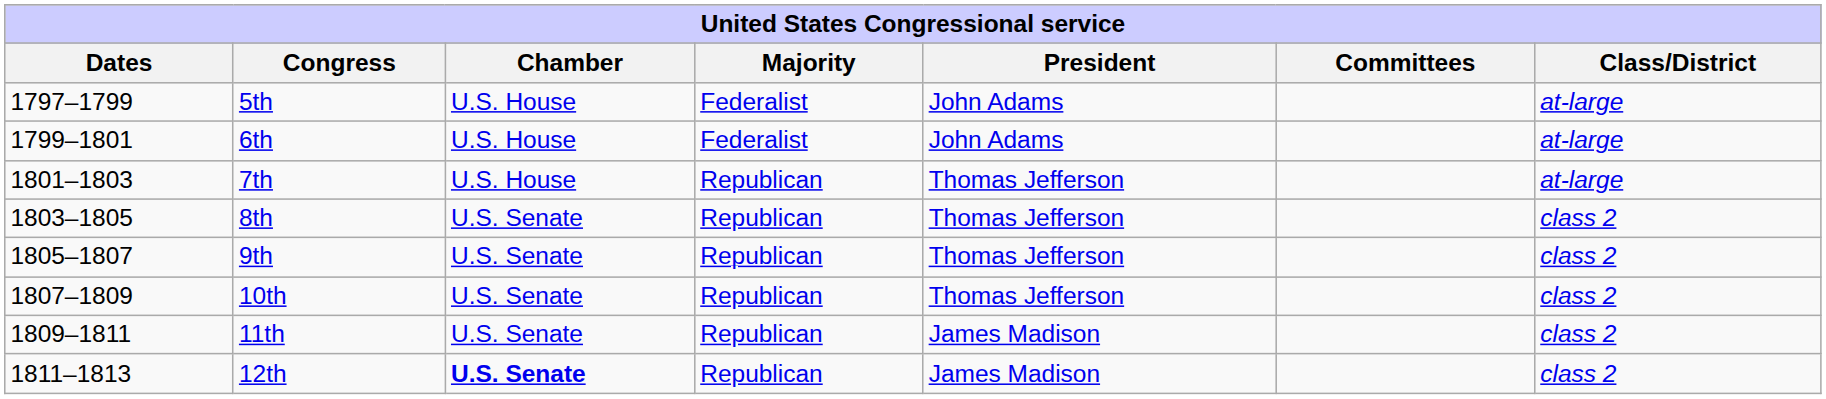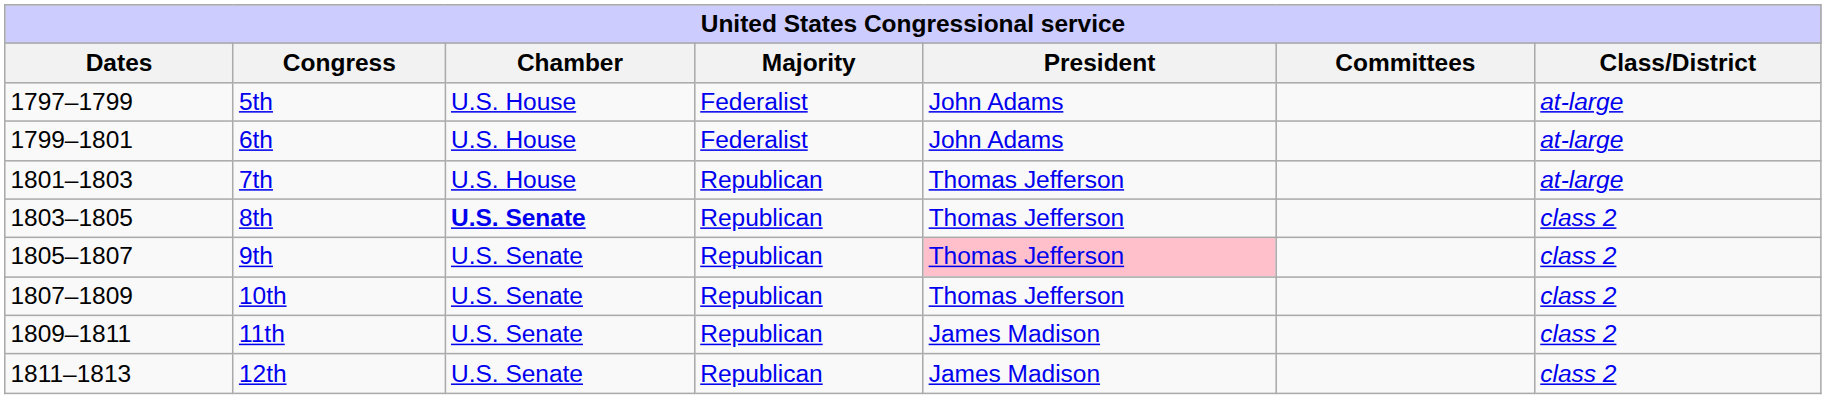8th | Chamber: normal -> bold
9th | President: no background -> pink background
12th | Chamber: bold -> normal
